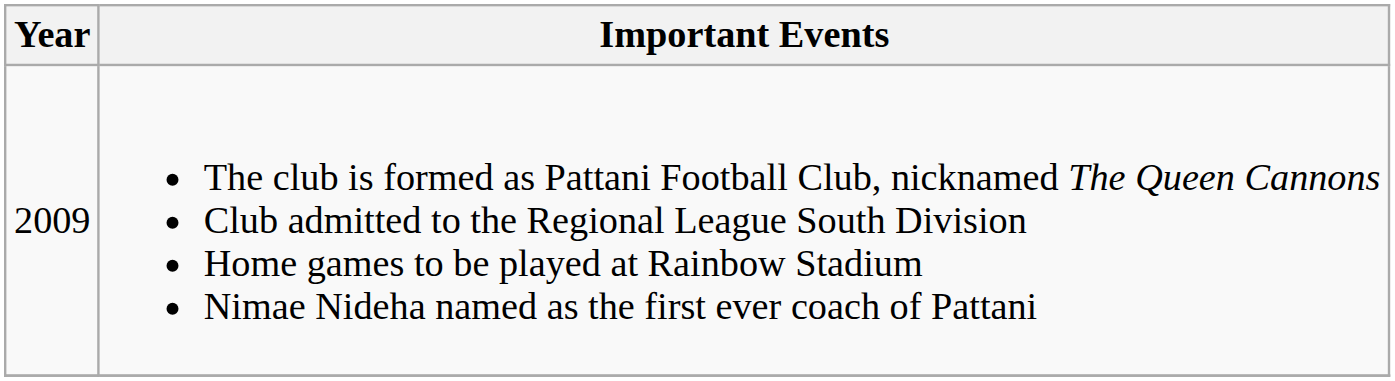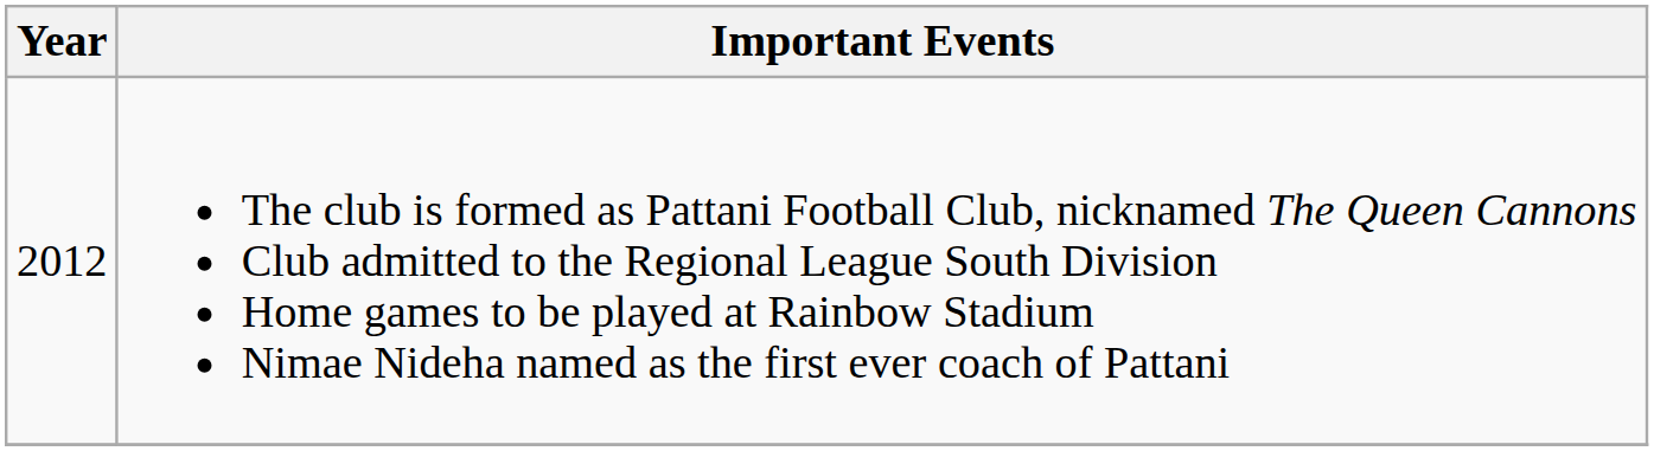row 2 | Year: 2009 -> 2012
